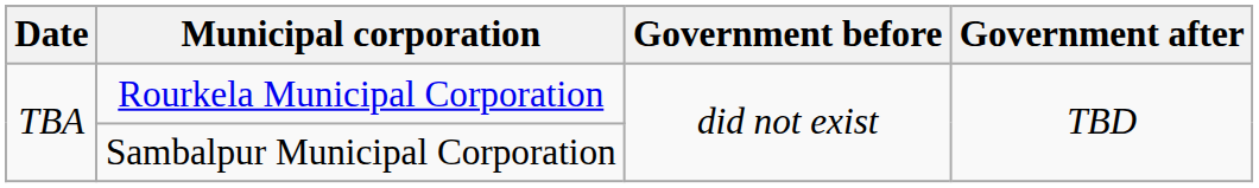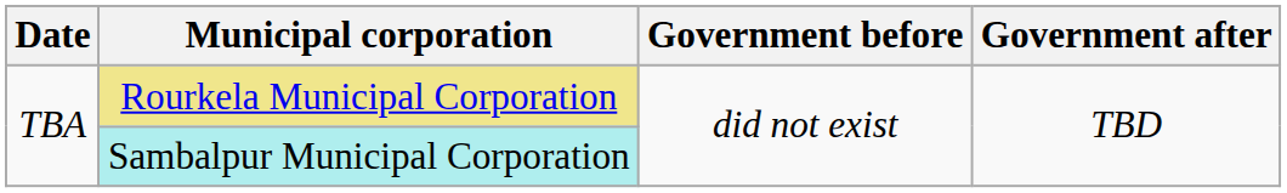Rourkela Municipal Corporation | Municipal corporation: no background -> khaki background
Sambalpur Municipal Corporation | Municipal corporation: no background -> paleturquoise background
